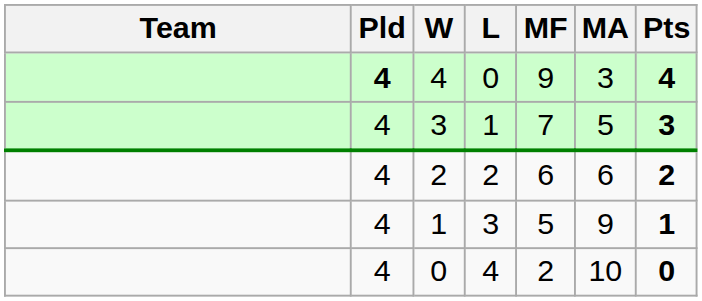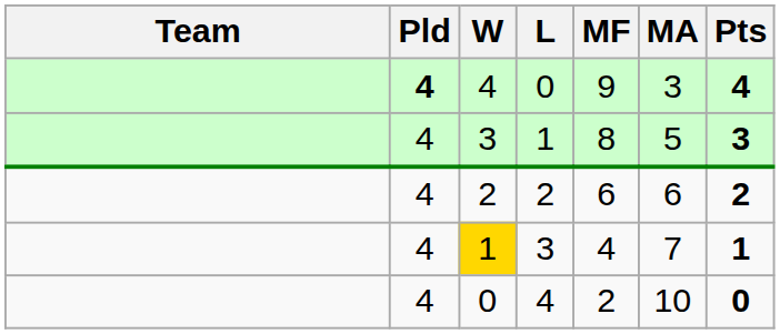row 3 | MF: 7 -> 8
row 5 | W: no background -> gold background
row 5 | MF: 5 -> 4
row 5 | MA: 9 -> 7
